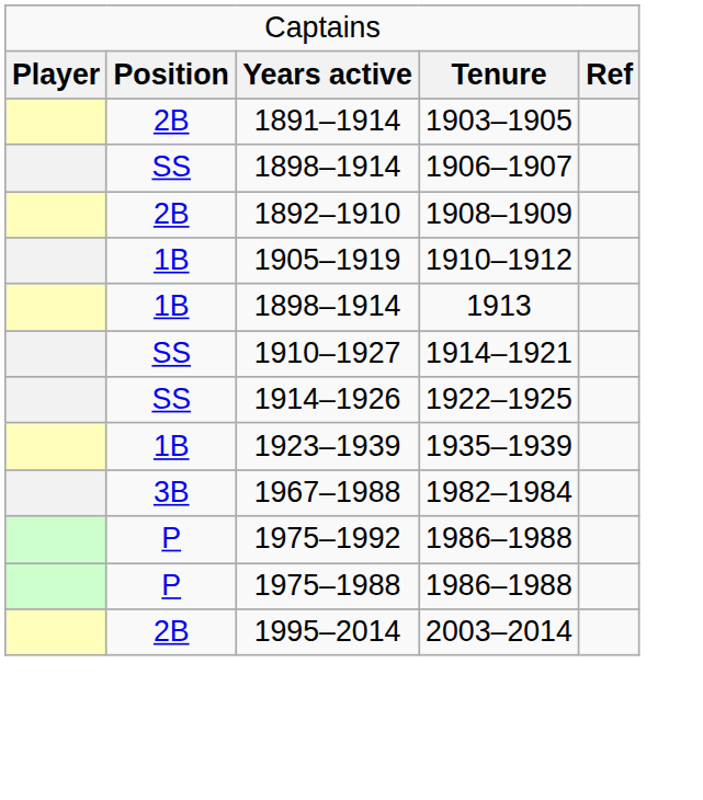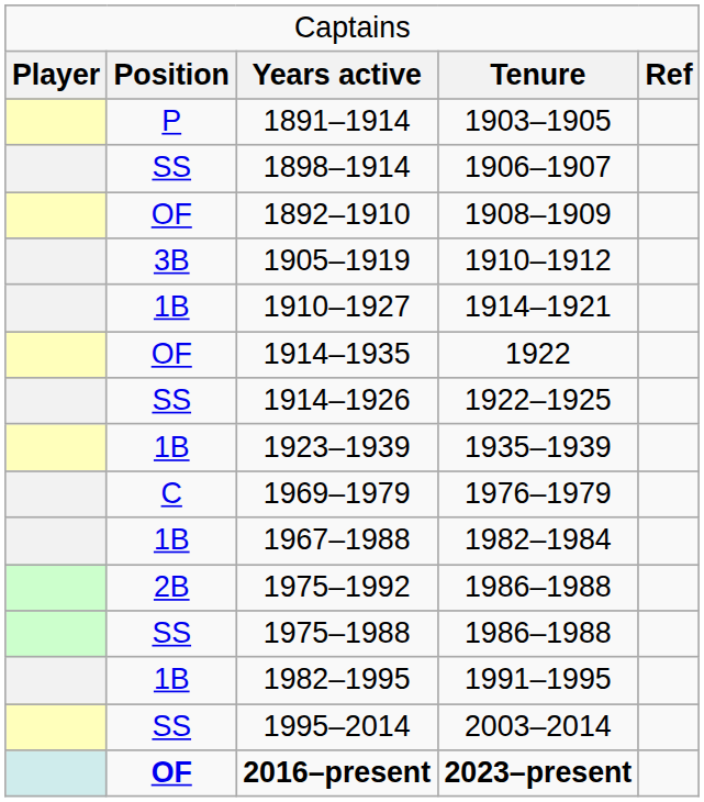1891–1914 | column 2: 2B -> P
1892–1910 | column 2: 2B -> OF
1905–1919 | column 2: 1B -> 3B
- row: 1B | 1898–1914 | 1913
1910–1927 | column 2: SS -> 1B
+ row: OF | 1914–1935 | 1922
+ row: C | 1969–1979 | 1976–1979
1967–1988 | column 2: 3B -> 1B
1975–1992 | column 2: P -> 2B
1975–1988 | column 2: P -> SS
+ row: 1B | 1982–1995 | 1991–1995
1995–2014 | column 2: 2B -> SS
+ row: OF | 2016–present | 2023–present
